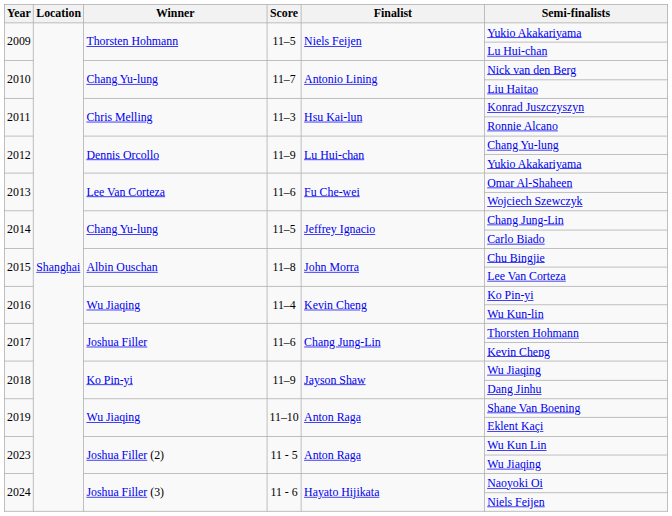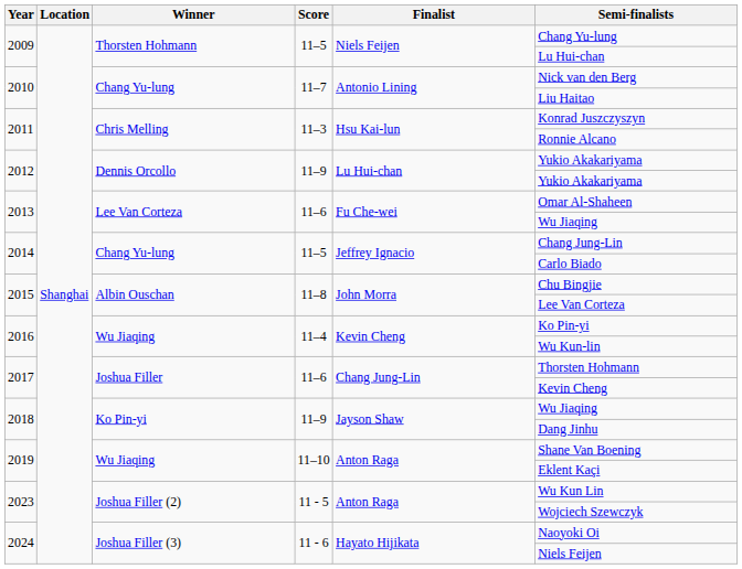row 2 | Semi-finalists: Yukio Akakariyama -> Chang Yu-lung
row 8 | Semi-finalists: Chang Yu-lung -> Yukio Akakariyama
row 11 | Semi-finalists: Wojciech Szewczyk -> Wu Jiaqing
row 25 | Semi-finalists: Wu Jiaqing -> Wojciech Szewczyk
